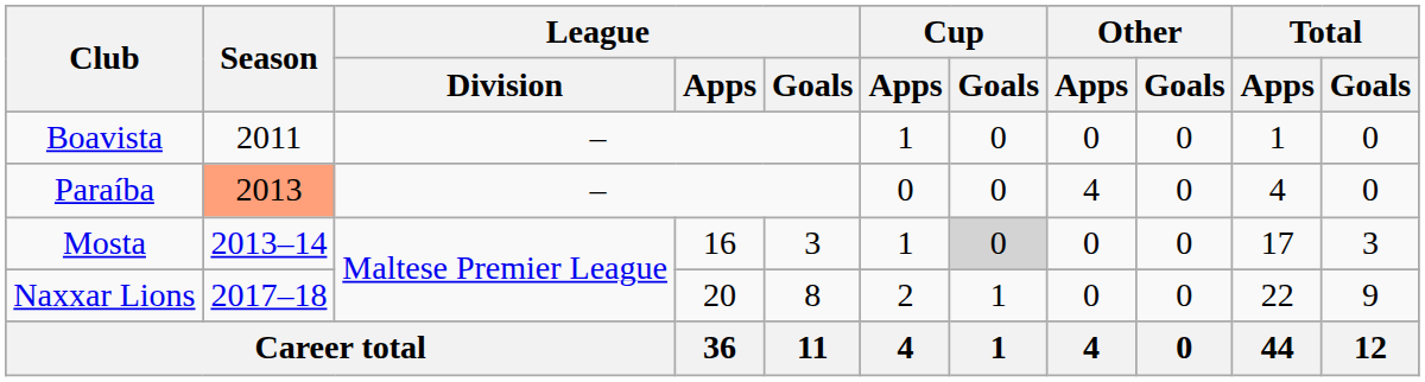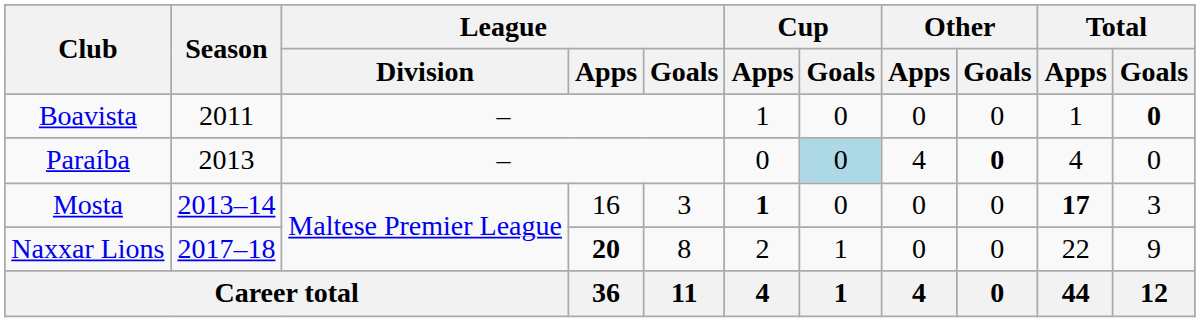Boavista | Total / Goals: normal -> bold
Paraíba | Season: lightsalmon background -> no background
Paraíba | Cup / Goals: no background -> lightblue background
Paraíba | Other / Goals: normal -> bold
Mosta | Cup / Apps: normal -> bold
Mosta | Cup / Goals: lightgrey background -> no background
Mosta | Total / Apps: normal -> bold
Naxxar Lions | League / Apps: normal -> bold
